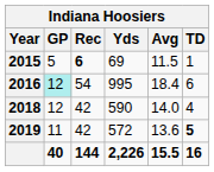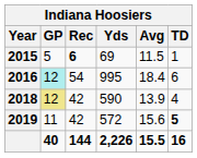2018 | GP: no background -> khaki background
2018 | Avg: 14.0 -> 13.9
2019 | Avg: 13.6 -> 15.6
